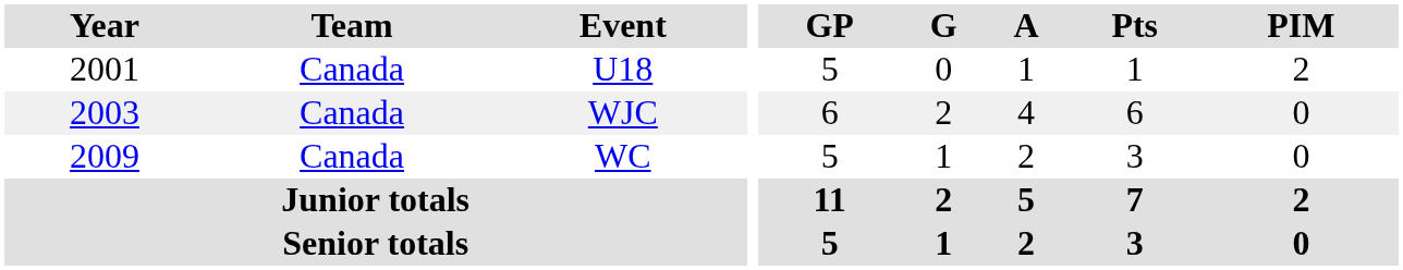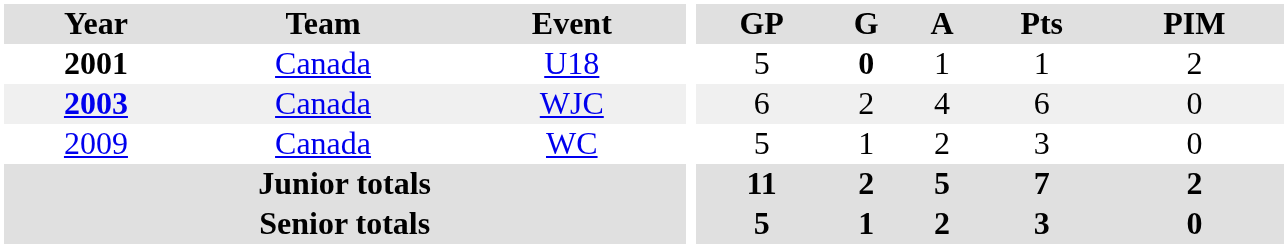U18 | Year: normal -> bold
U18 | G: normal -> bold
WJC | Year: normal -> bold
